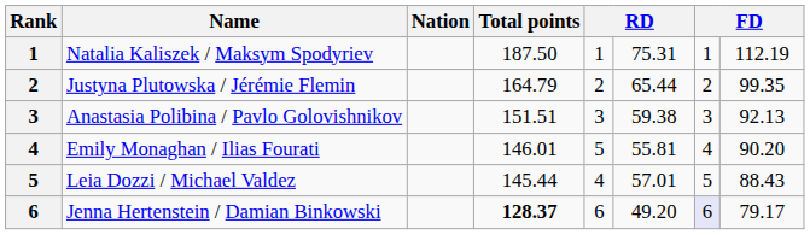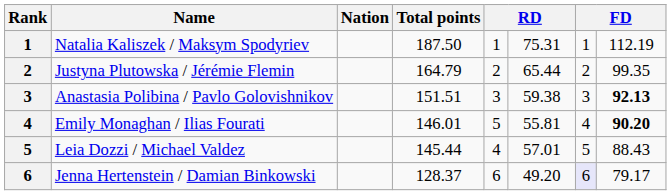Anastasia Polibina / Pavlo Golovishnikov | column 8: normal -> bold
Emily Monaghan / Ilias Fourati | column 8: normal -> bold
Jenna Hertenstein / Damian Binkowski | Total points: bold -> normal
